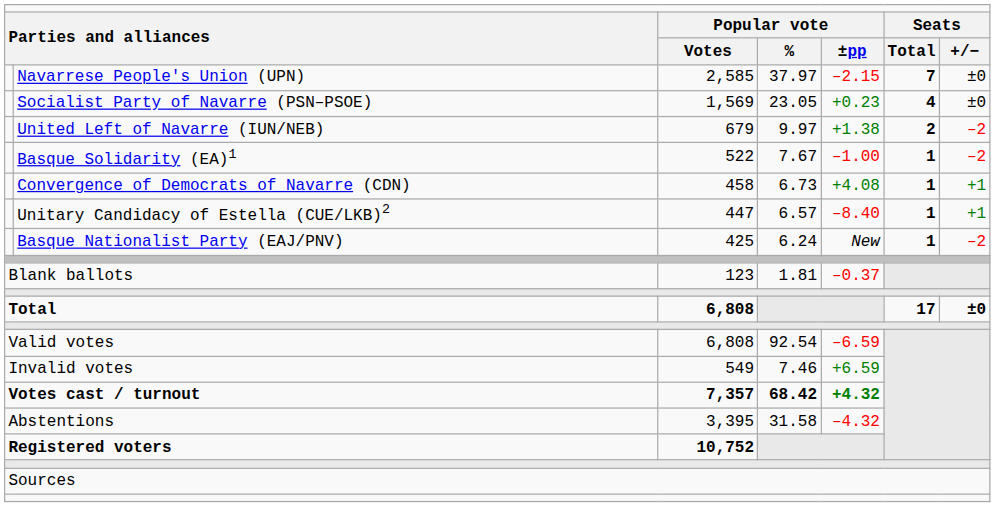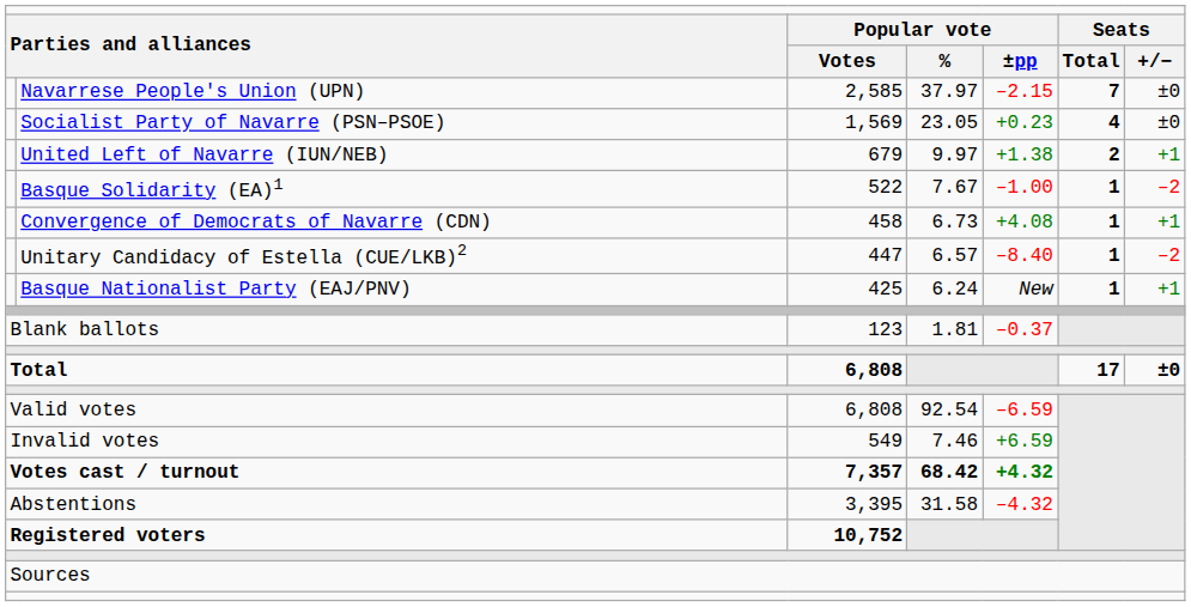United Left of Navarre (IUN/NEB) | column 7: –2 -> +1
Unitary Candidacy of Estella (CUE/LKB)2 | column 7: +1 -> –2
Basque Nationalist Party (EAJ/PNV) | column 7: –2 -> +1
